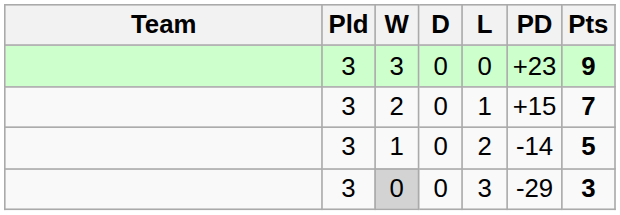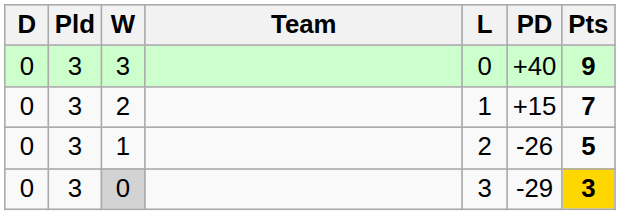columns swapped: Team <-> D
row 2 | PD: +23 -> +40
row 4 | PD: -14 -> -26
row 5 | Pts: no background -> gold background
